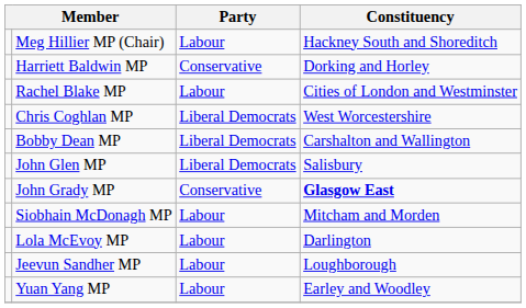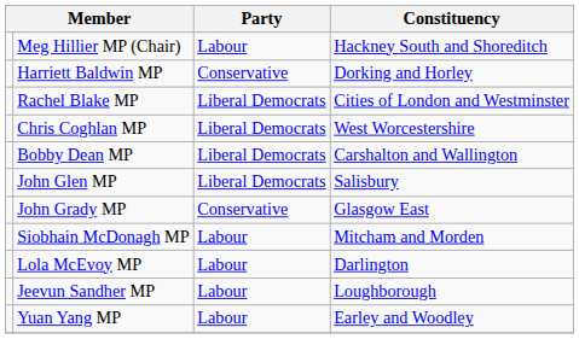Rachel Blake MP | Party: Labour -> Liberal Democrats
John Grady MP | Constituency: bold -> normal
